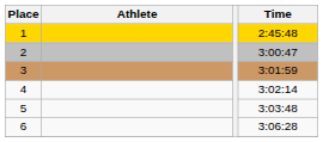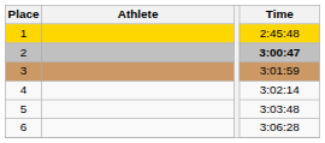2 | Time: normal -> bold
